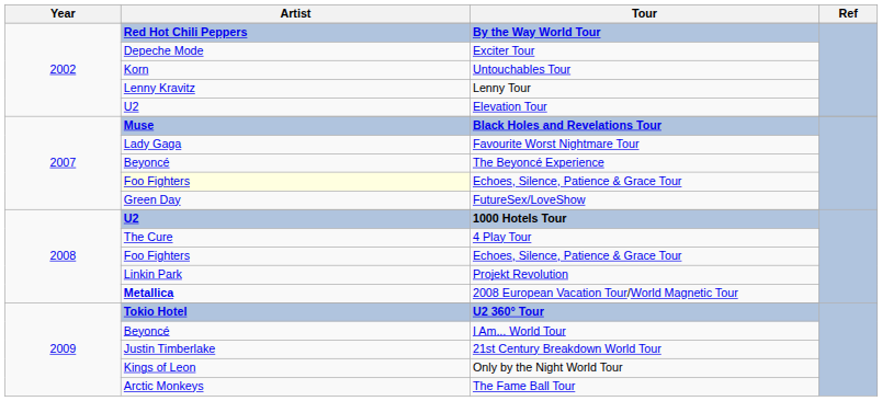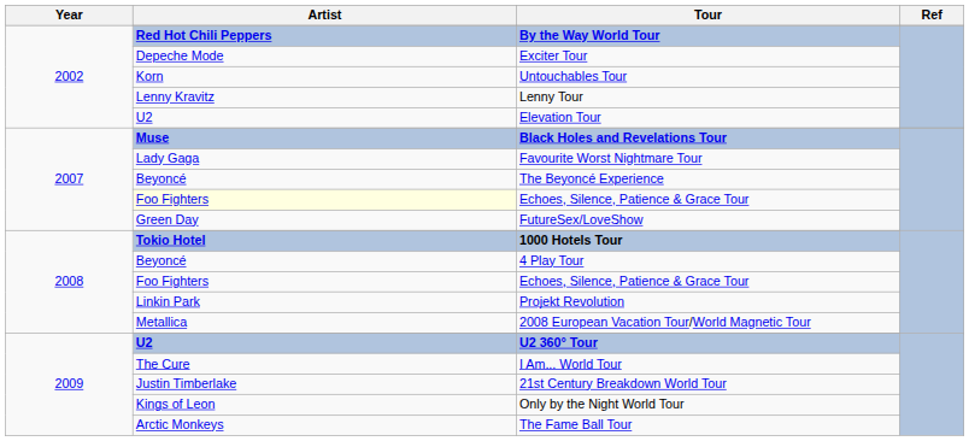1000 Hotels Tour | Artist: U2 -> Tokio Hotel
4 Play Tour | Artist: The Cure -> Beyoncé
2008 European Vacation Tour/World Magnetic Tour | Artist: bold -> normal
U2 360° Tour | Artist: Tokio Hotel -> U2
I Am... World Tour | Artist: Beyoncé -> The Cure
